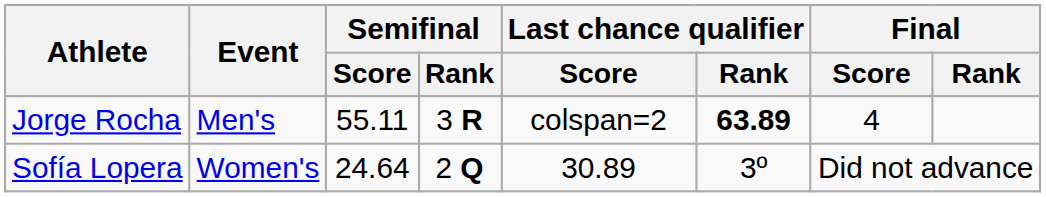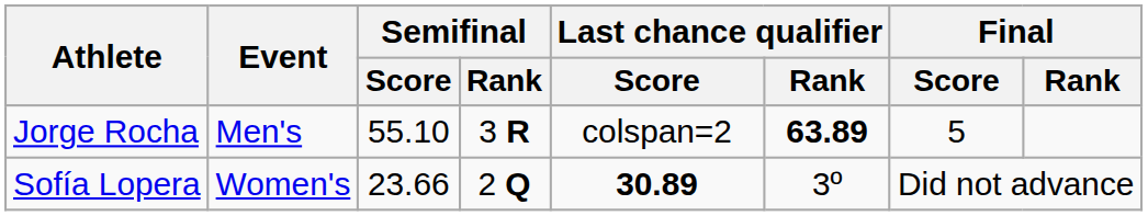Jorge Rocha | Semifinal / Score: 55.11 -> 55.10
Jorge Rocha | Final / Score: 4 -> 5
Sofía Lopera | Semifinal / Score: 24.64 -> 23.66
Sofía Lopera | Last chance qualifier / Score: normal -> bold
